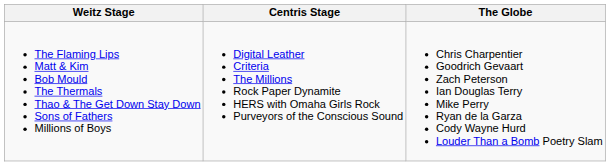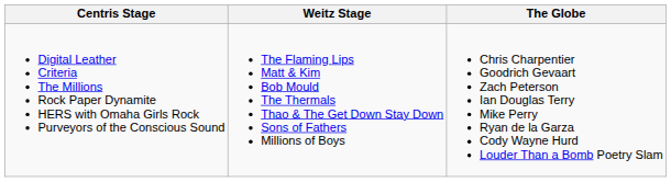columns swapped: Weitz Stage <-> Centris Stage
